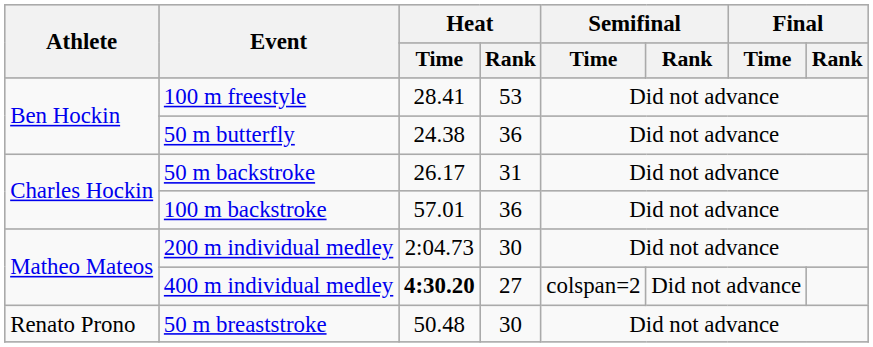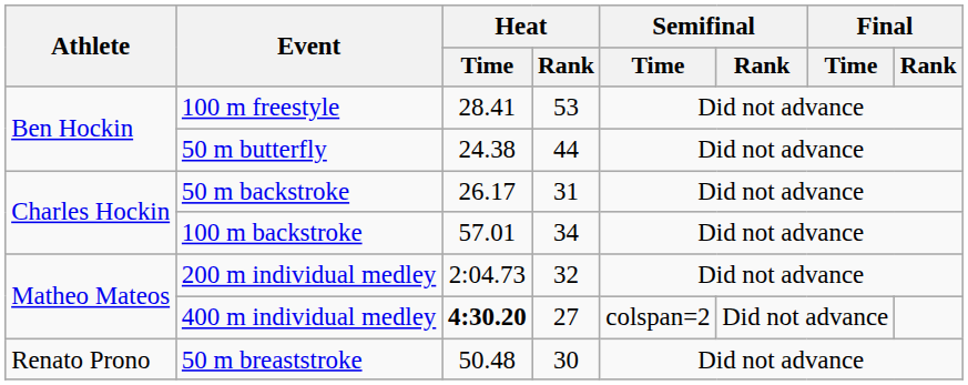50 m butterfly | Heat / Rank: 36 -> 44
100 m backstroke | Heat / Rank: 36 -> 34
200 m individual medley | Heat / Rank: 30 -> 32
